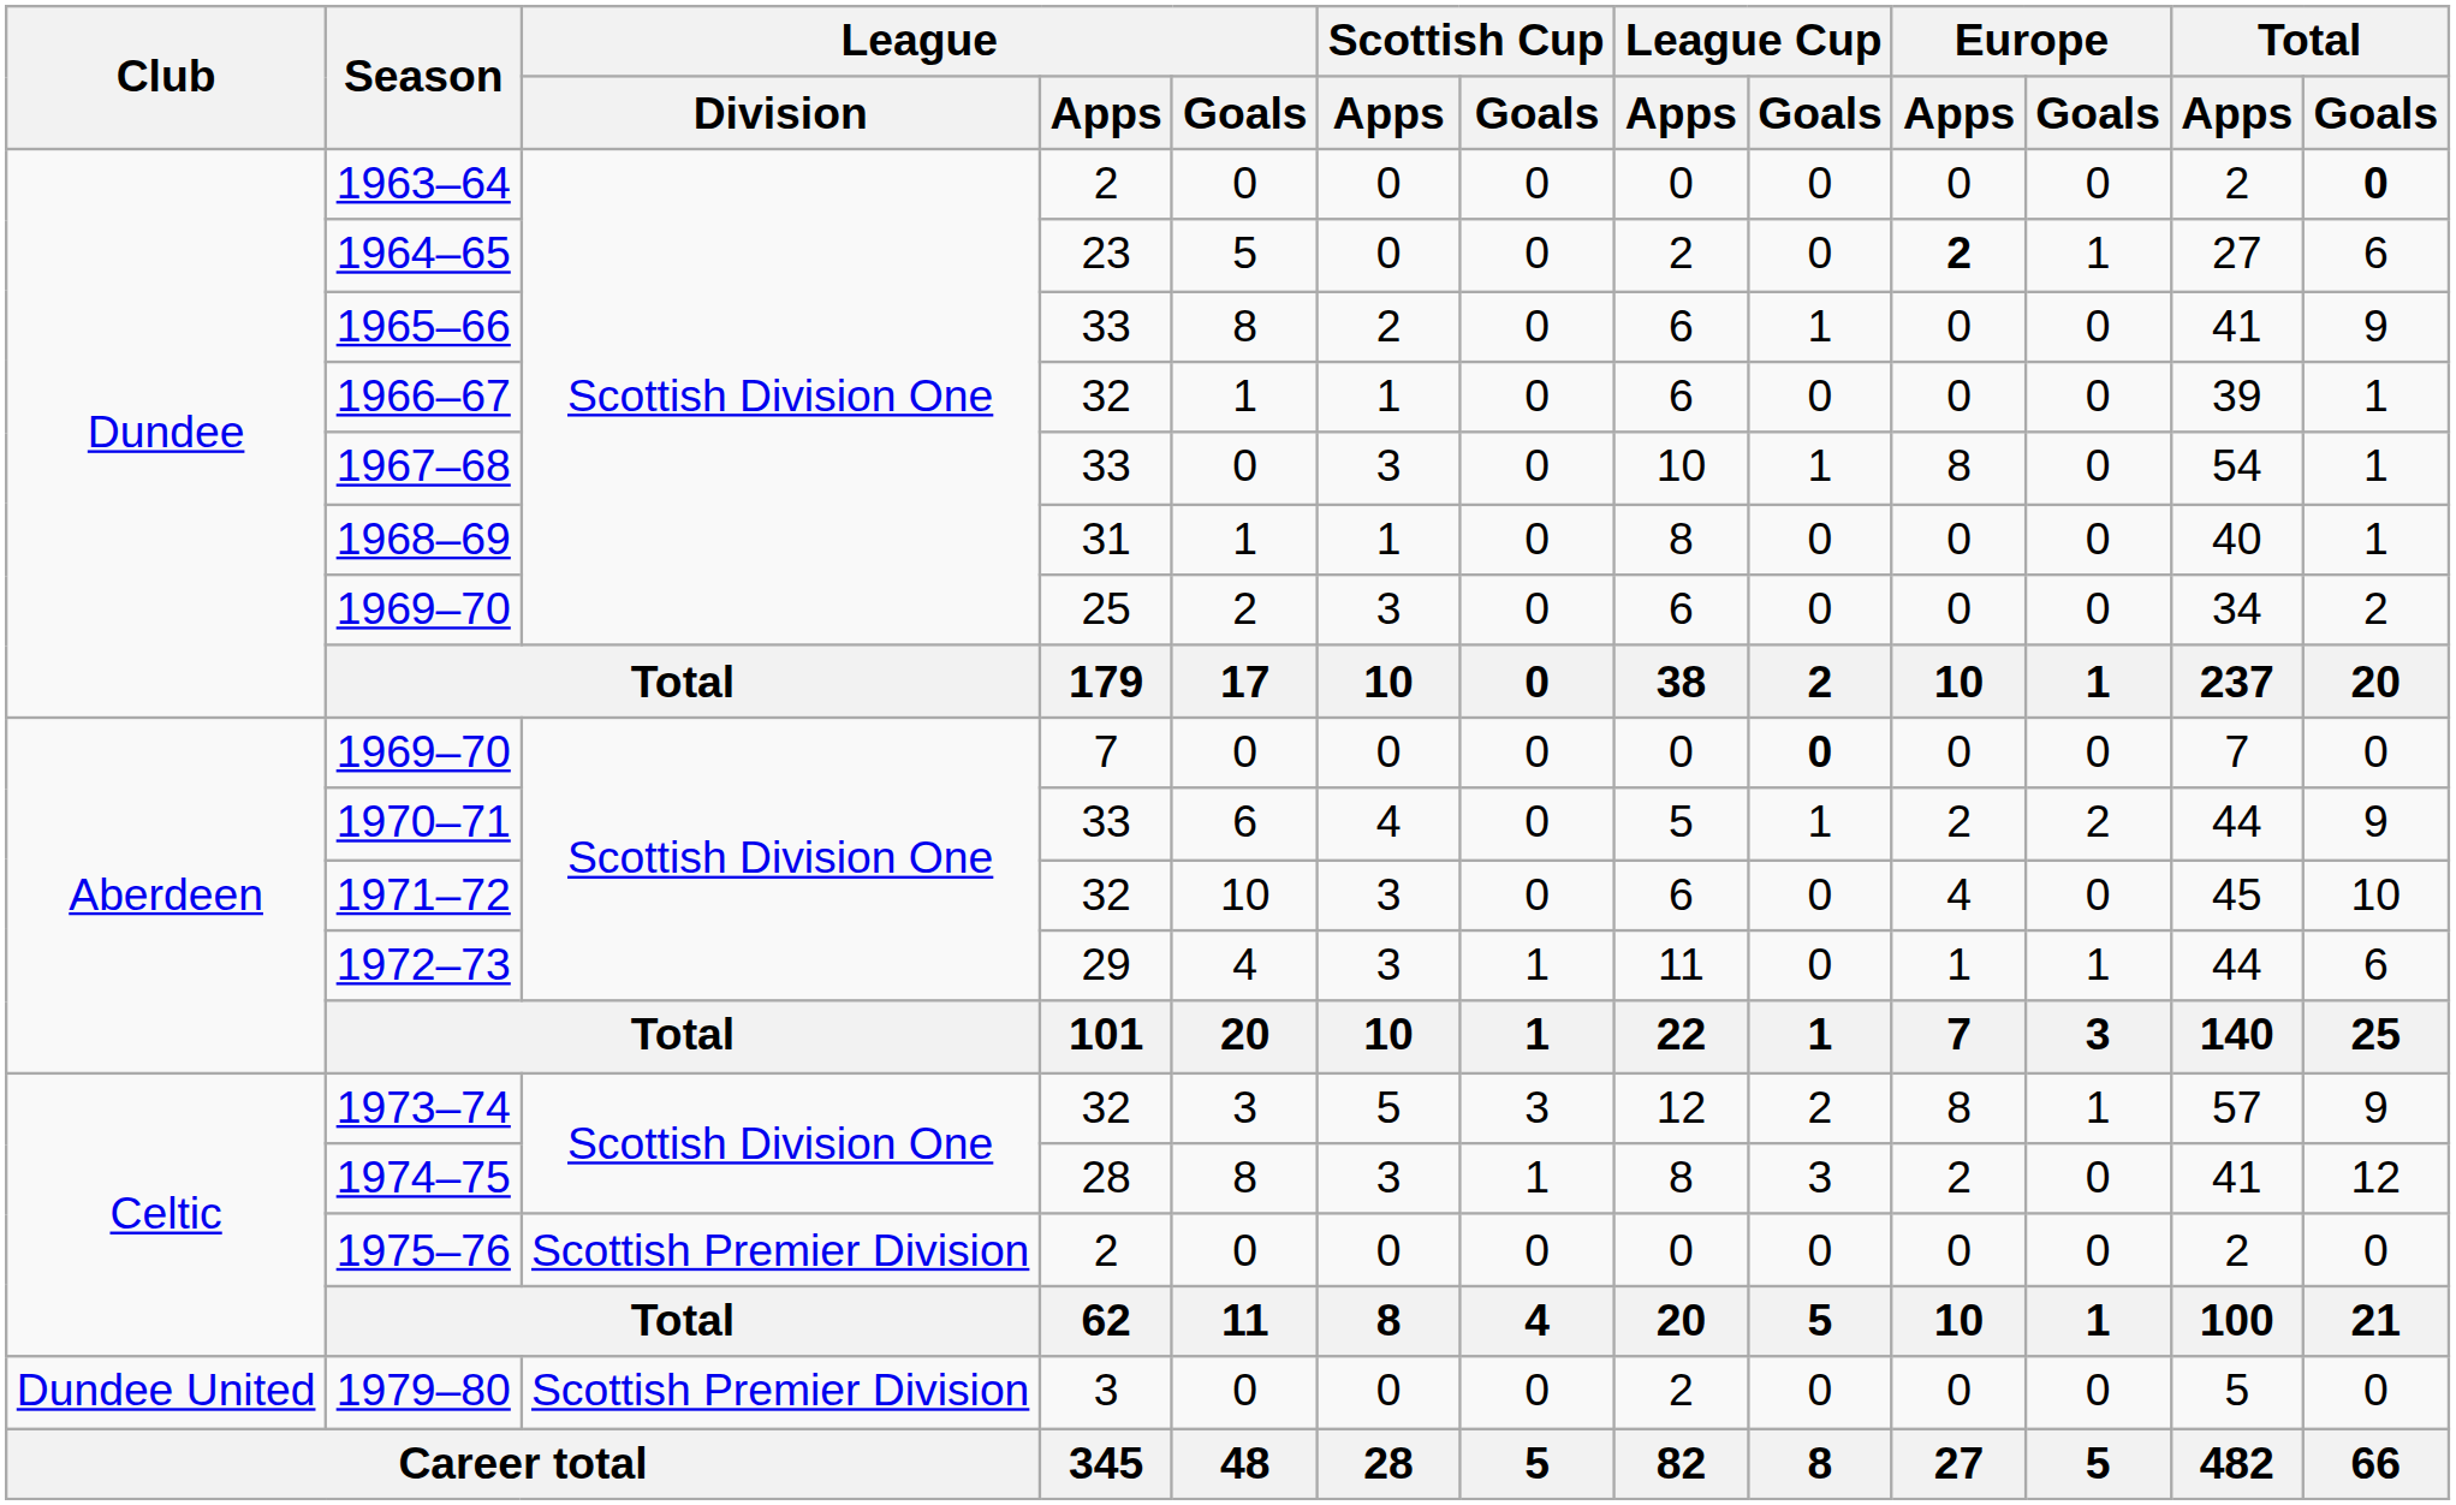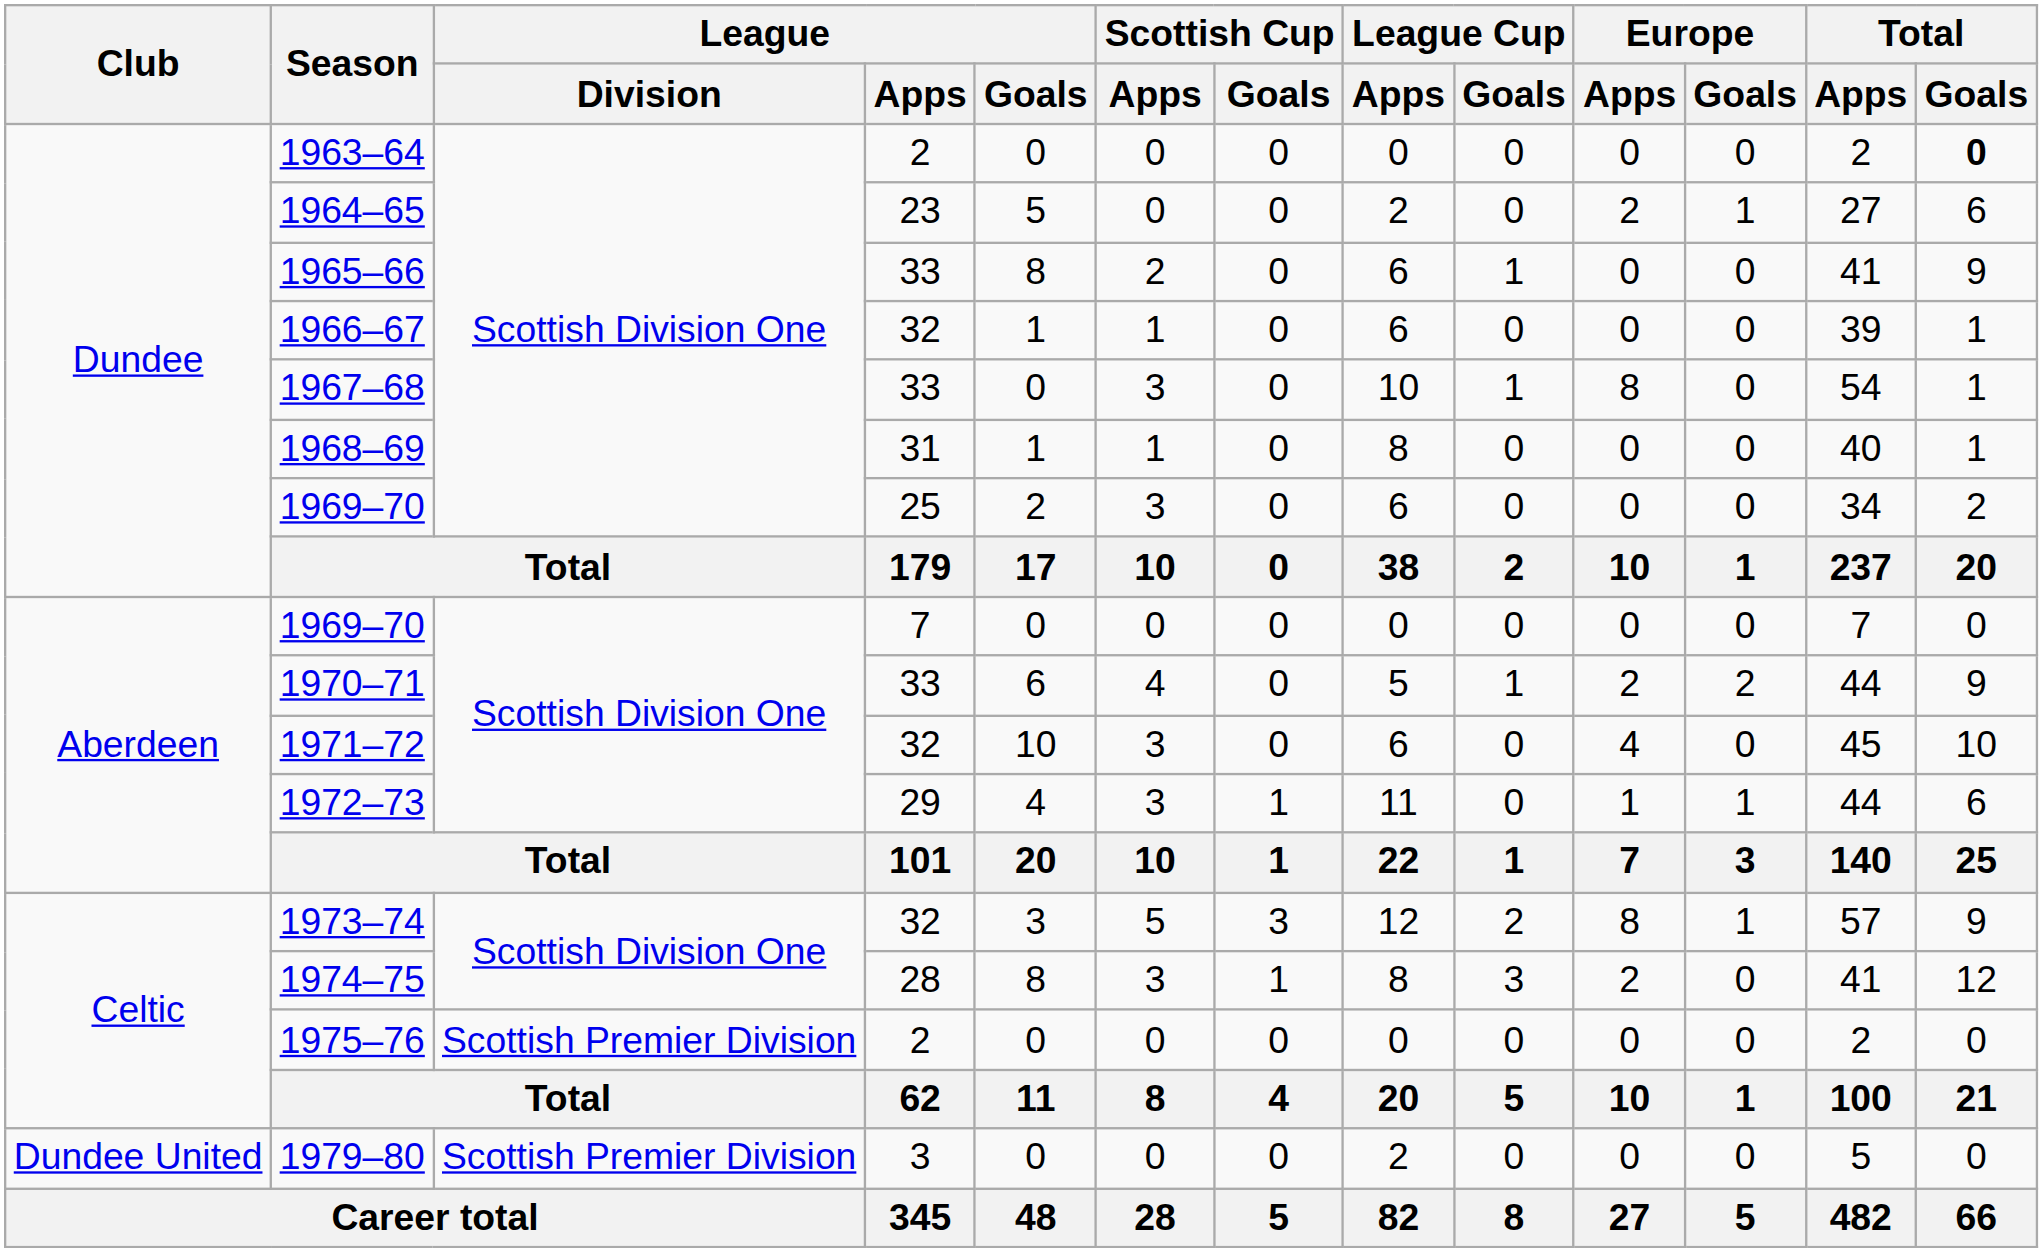1964–65 | Europe / Apps: bold -> normal
1969–70 / 7 | League Cup / Goals: bold -> normal
